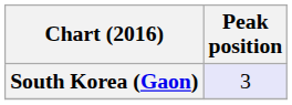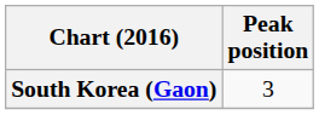South Korea (Gaon) | Peak position: lavender background -> no background
